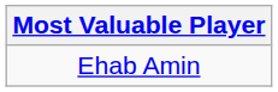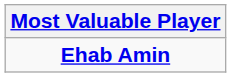row 2 | column 1: normal -> bold
